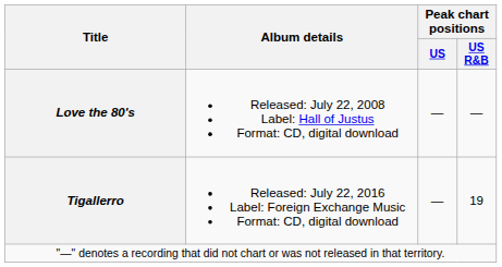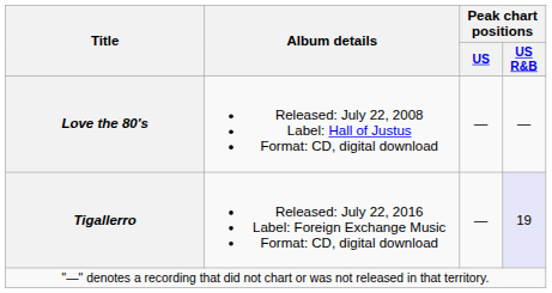Tigallerro | Peak chart positions / US R&B: no background -> lavender background
